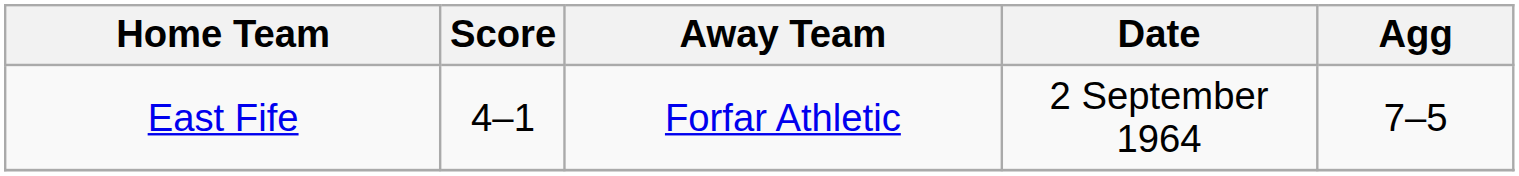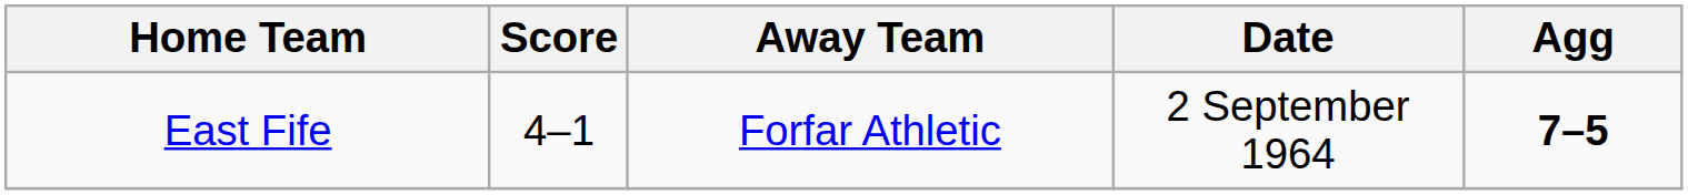East Fife | Agg: normal -> bold
